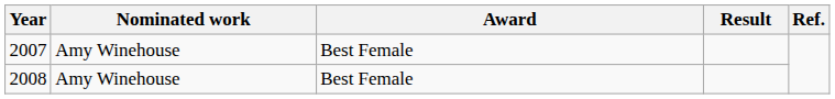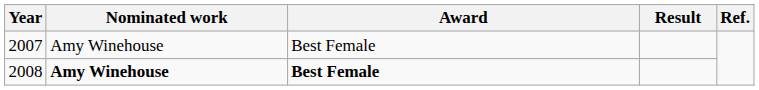2008 | Nominated work: normal -> bold
2008 | Award: normal -> bold
